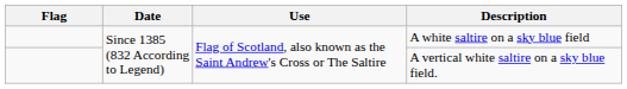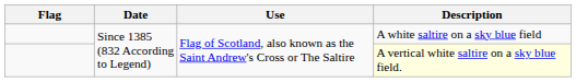A vertical white saltire on a sky blue field. | Description: no background -> lightyellow background
